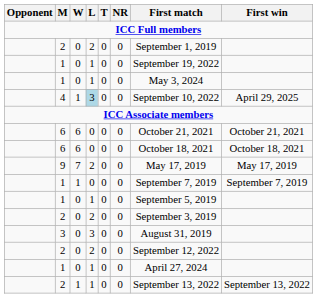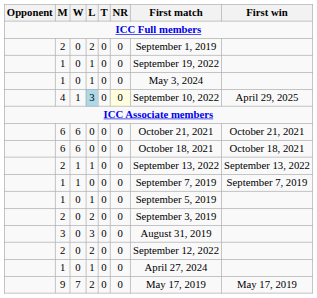4 | NR: no background -> lightyellow background
rows swapped: 9 <-> 2 / 1
